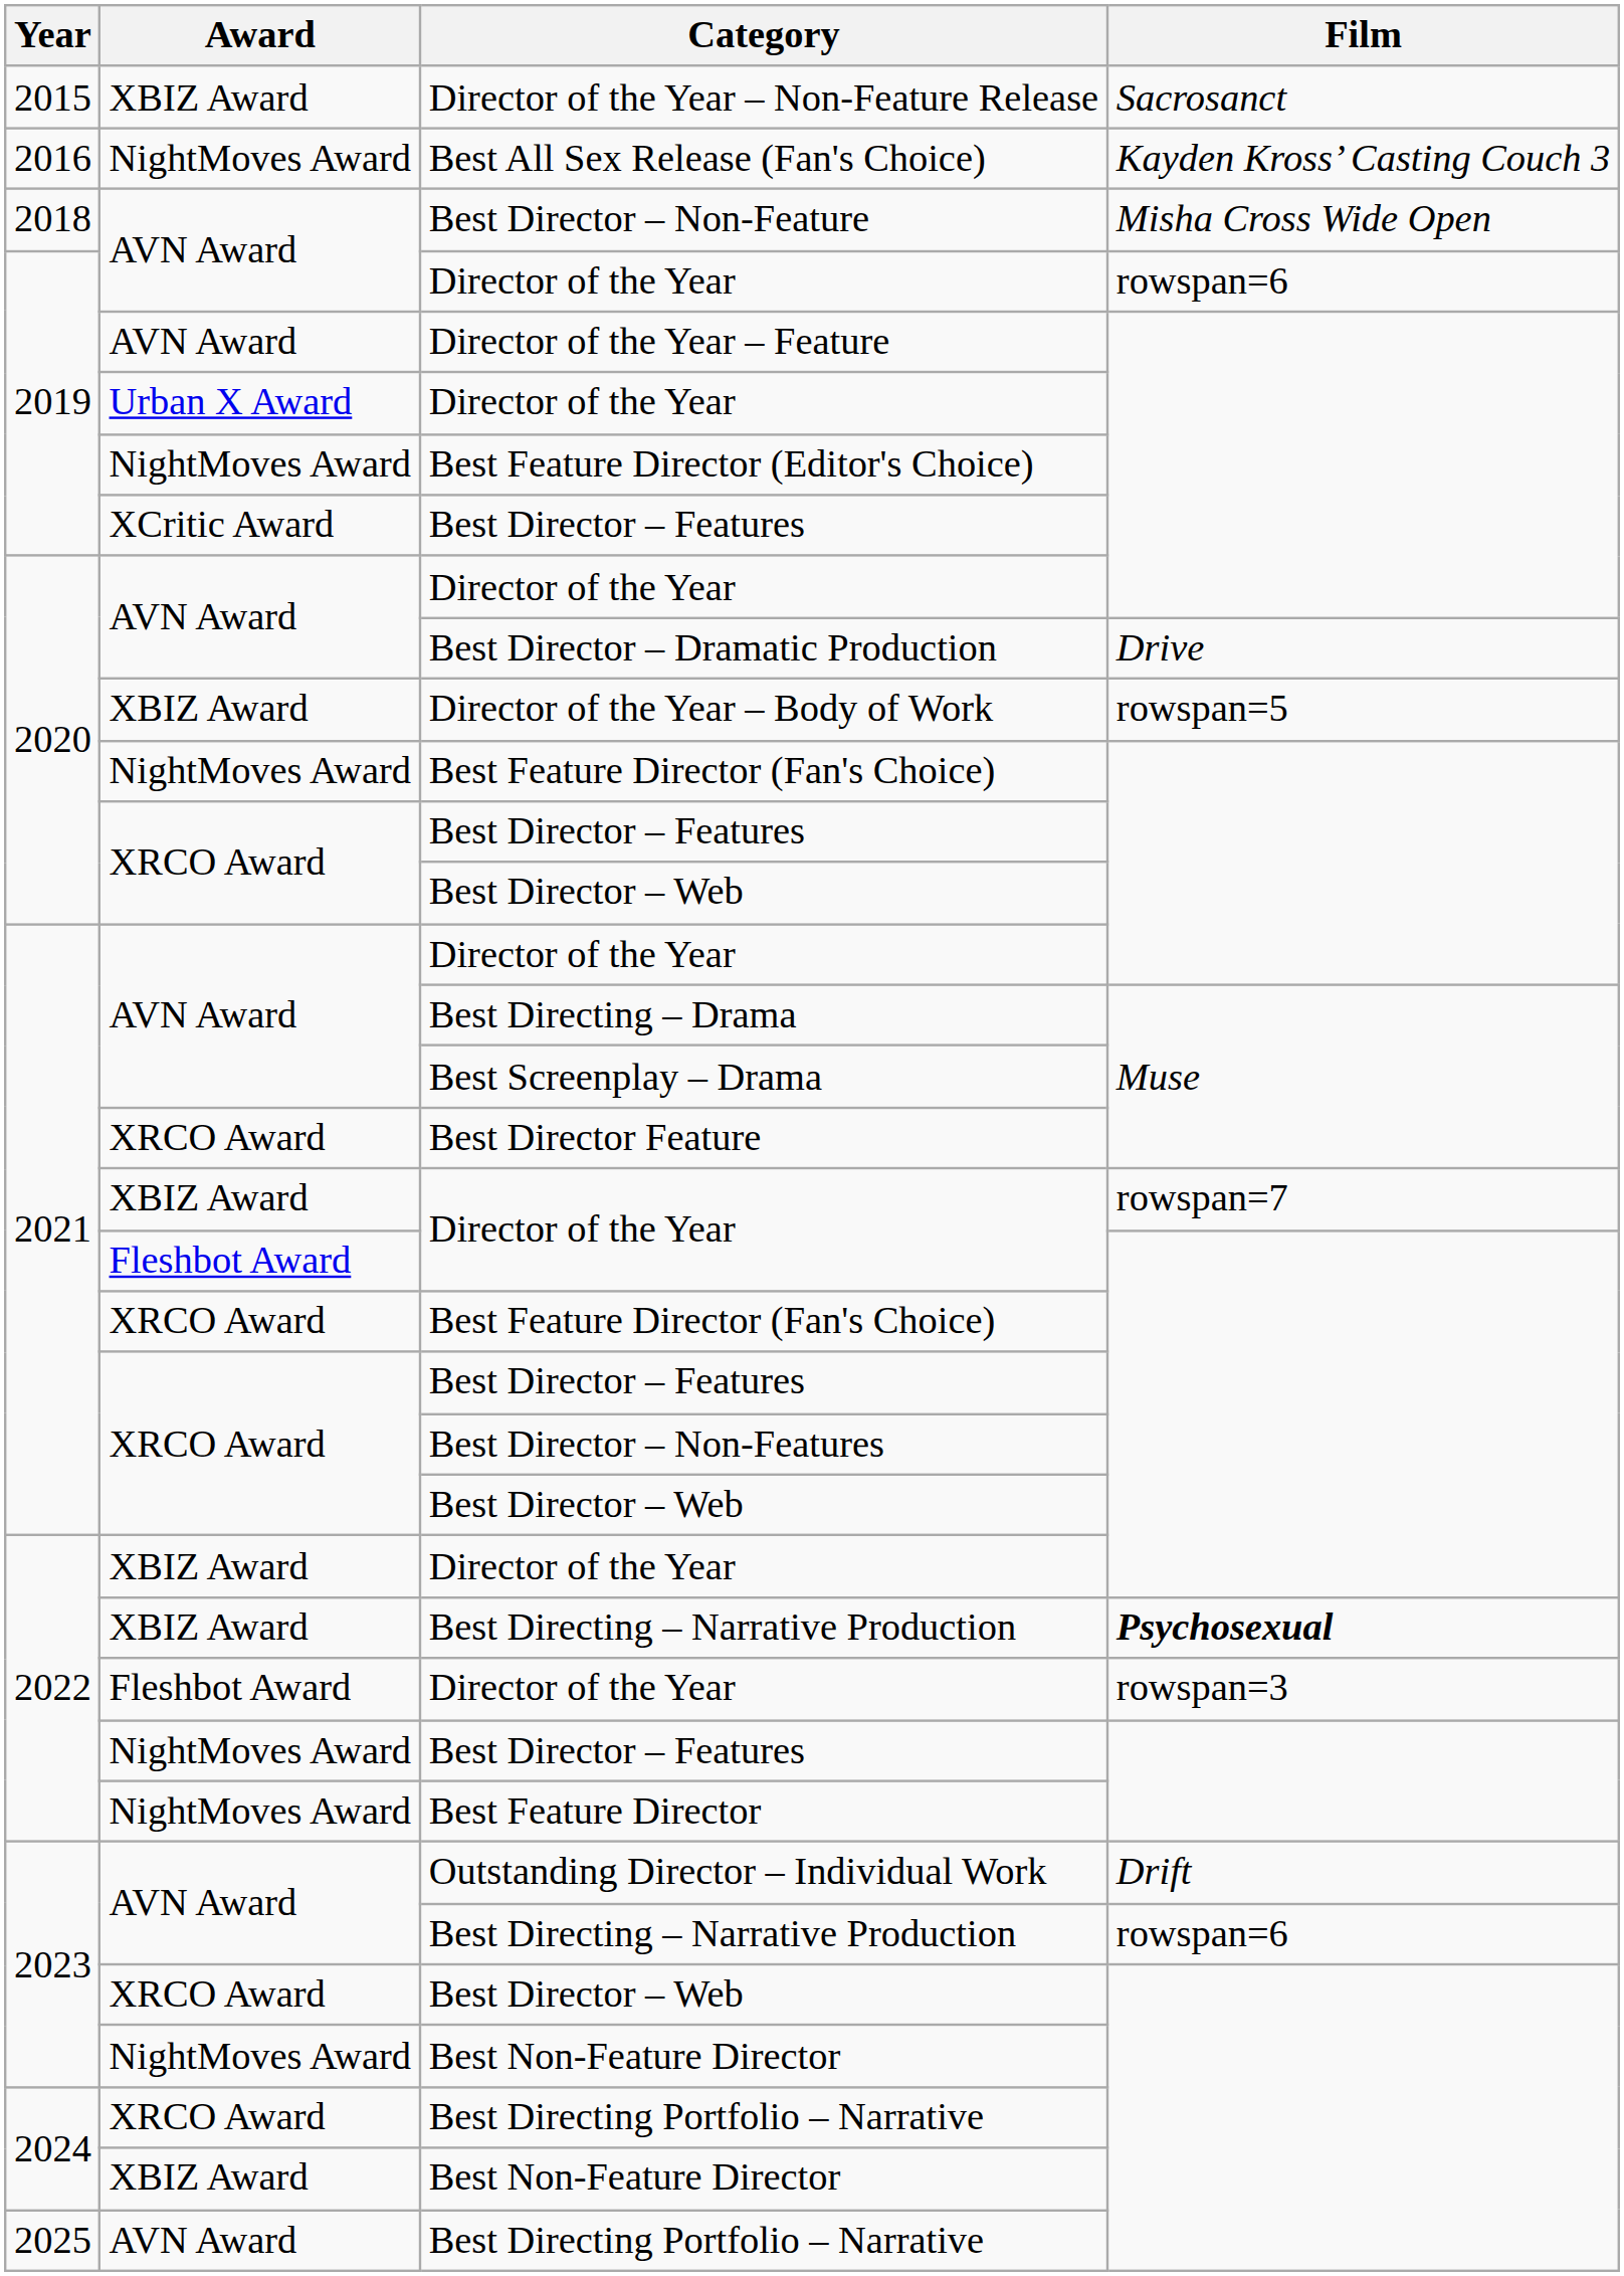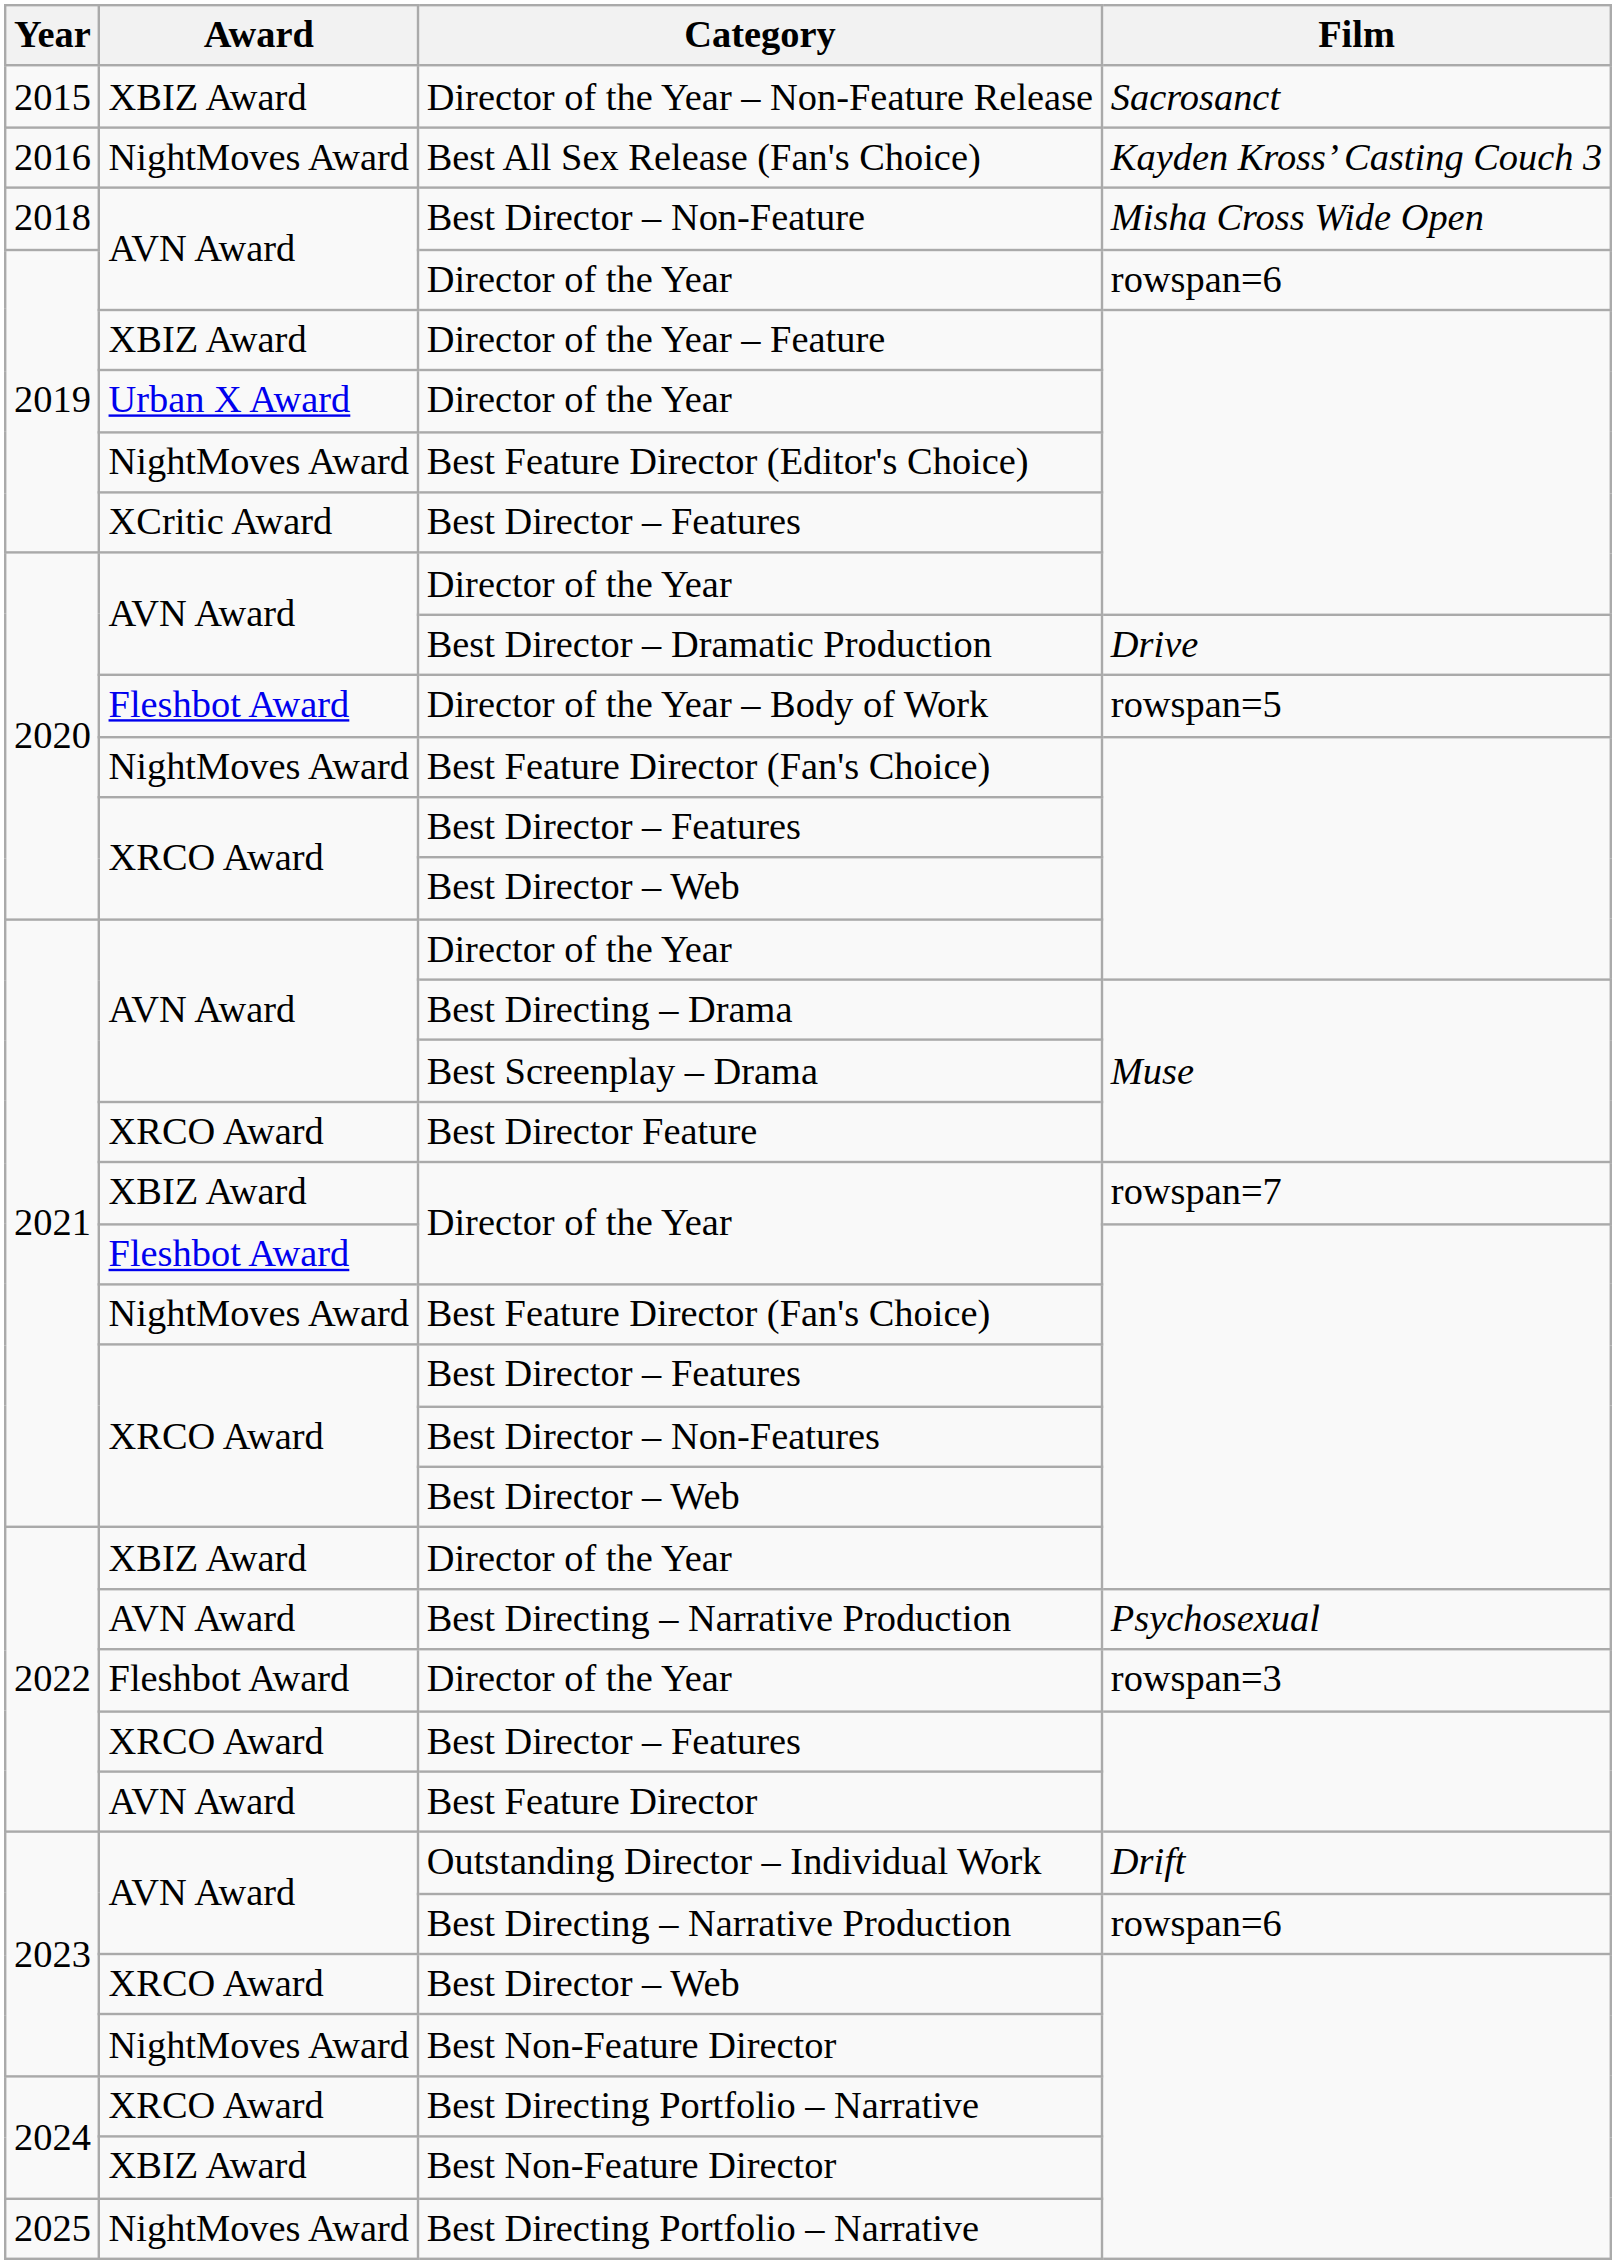Director of the Year – Feature | Award: AVN Award -> XBIZ Award
Director of the Year – Body of Work | Award: XBIZ Award -> Fleshbot Award
2021 / Best Feature Director (Fan's Choice) | Award: XRCO Award -> NightMoves Award
2022 / Best Directing – Narrative Production | Award: XBIZ Award -> AVN Award
2022 / Best Directing – Narrative Production | Film: bold -> normal
2022 / Best Director – Features | Award: NightMoves Award -> XRCO Award
Best Feature Director | Award: NightMoves Award -> AVN Award
2025 / Best Directing Portfolio – Narrative | Award: AVN Award -> NightMoves Award
